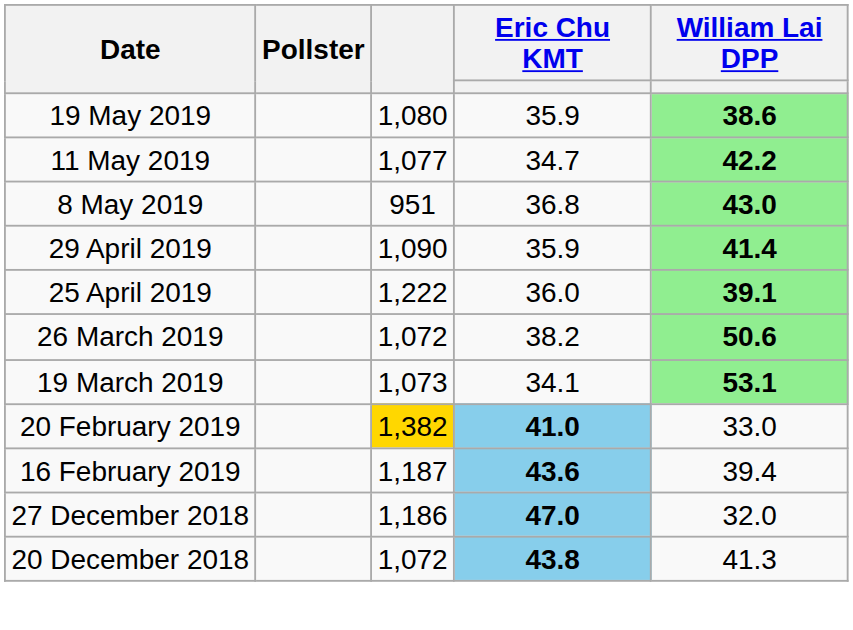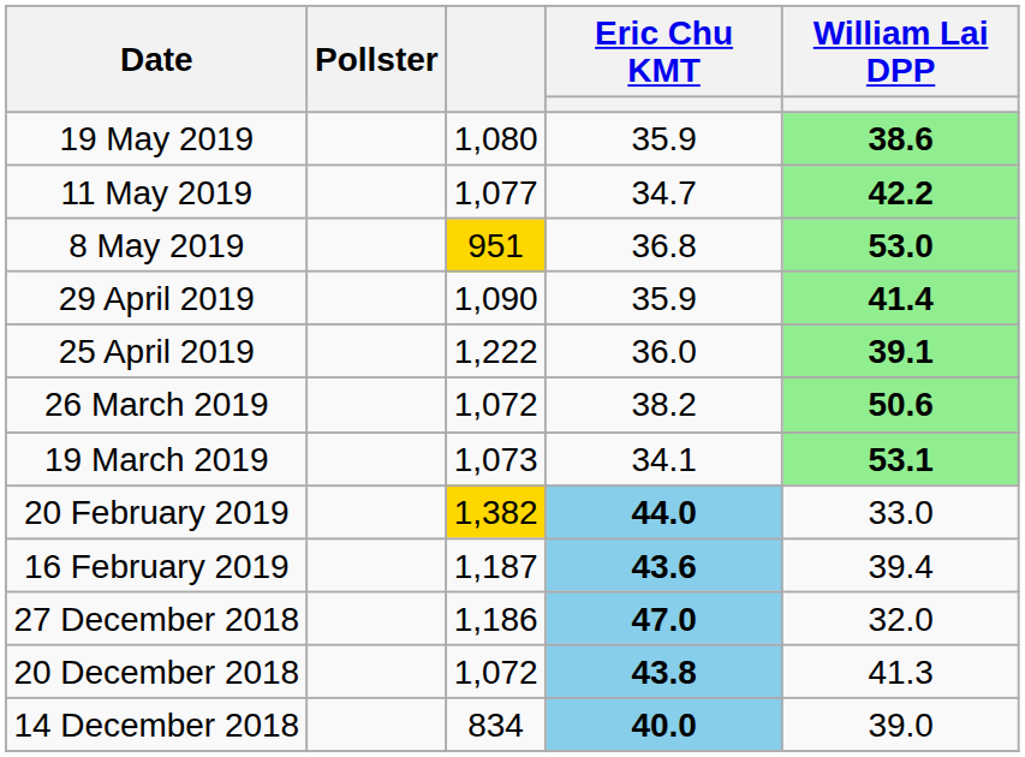8 May 2019 | column 3: no background -> gold background
8 May 2019 | William Lai DPP: 43.0 -> 53.0
20 February 2019 | Eric Chu KMT: 41.0 -> 44.0
+ row: 14 December 2018 | 834 | 40.0 | 39.0
